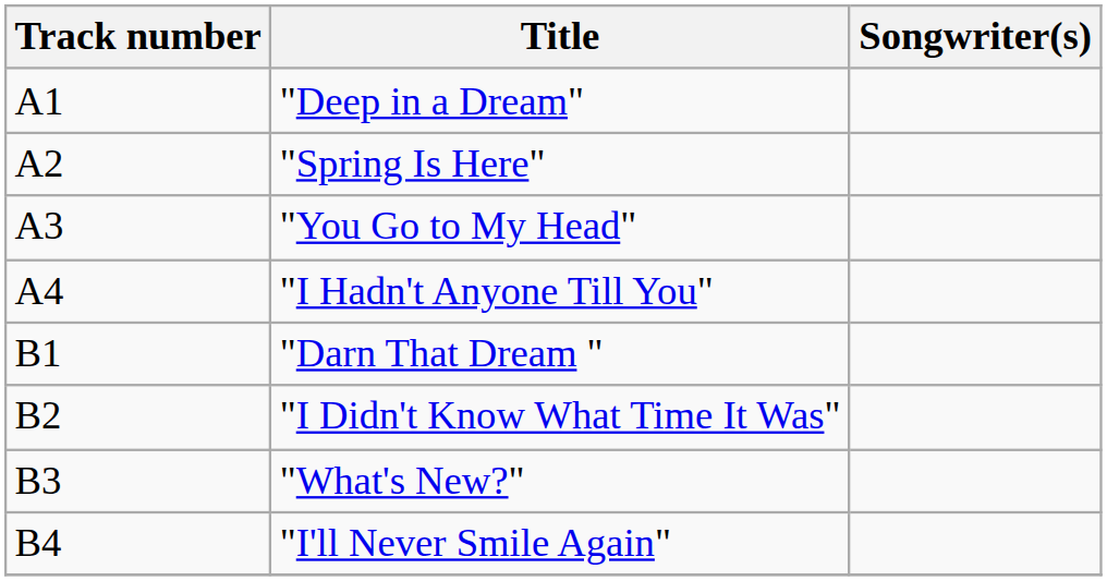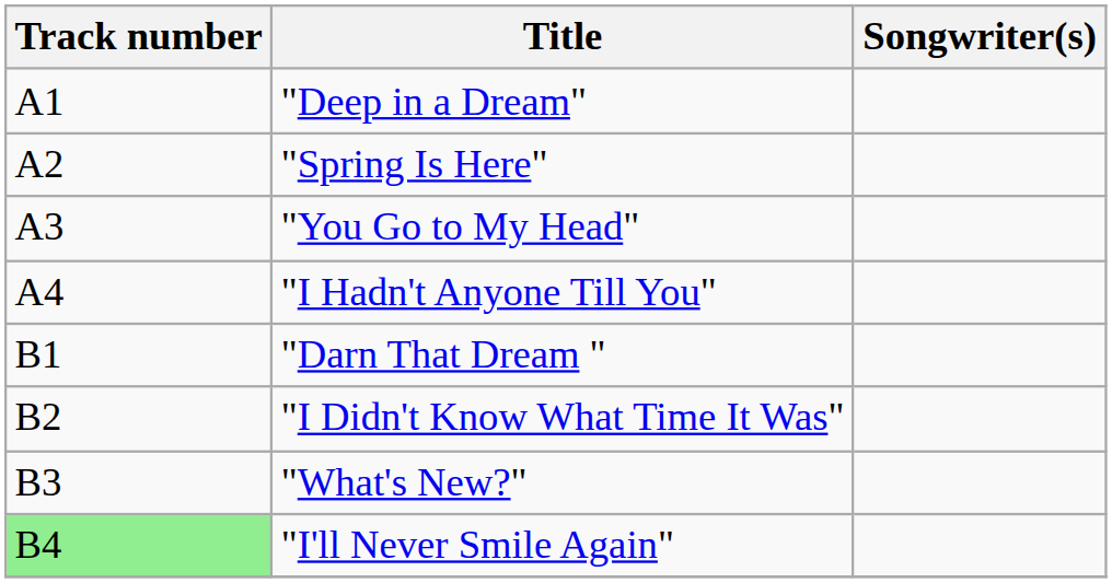"I'll Never Smile Again" | Track number: no background -> lightgreen background
